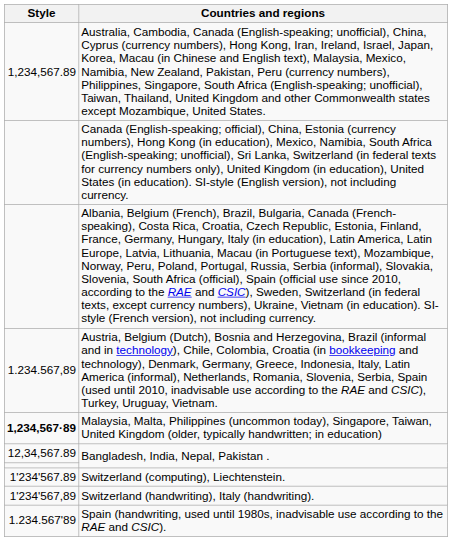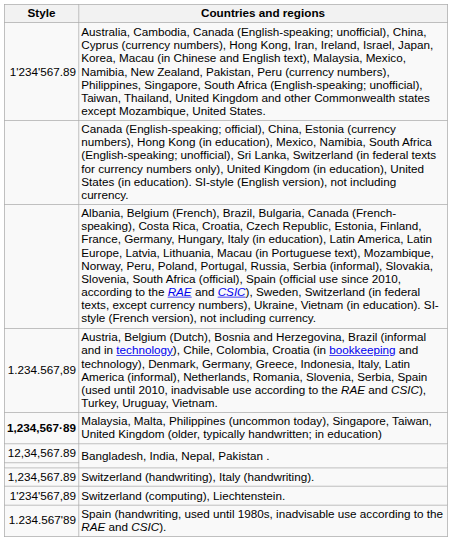row 2 | Style: 1,234,567.89 -> 1'234'567.89
row 9 | Style: 1'234'567.89 -> 1,234,567.89
row 9 | Countries and regions: Switzerland (computing), Liechtenstein. -> Switzerland (handwriting), Italy (handwriting).
row 10 | Countries and regions: Switzerland (handwriting), Italy (handwriting). -> Switzerland (computing), Liechtenstein.
